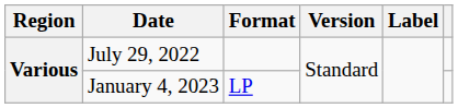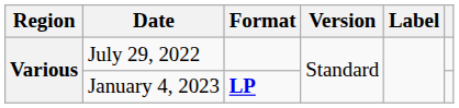January 4, 2023 | Format: normal -> bold
